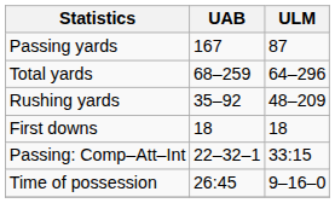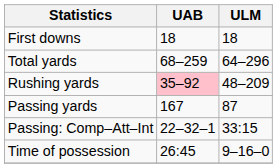rows swapped: First downs <-> Passing yards
Rushing yards | UAB: no background -> pink background
